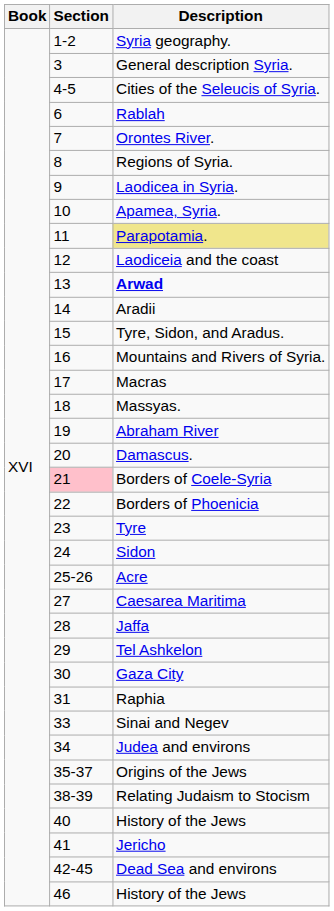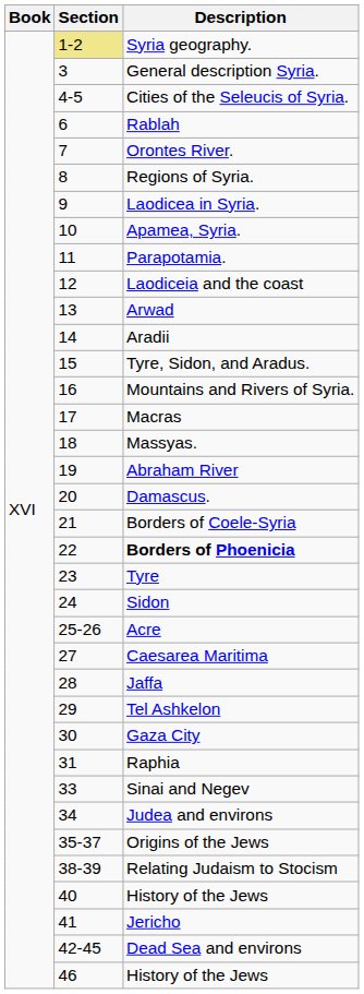Syria geography. | Section: no background -> khaki background
Parapotamia. | Description: khaki background -> no background
Arwad | Description: bold -> normal
Borders of Coele-Syria | Section: pink background -> no background
Borders of Phoenicia | Description: normal -> bold
